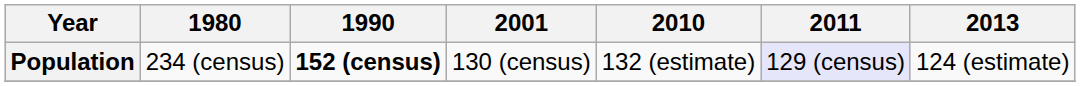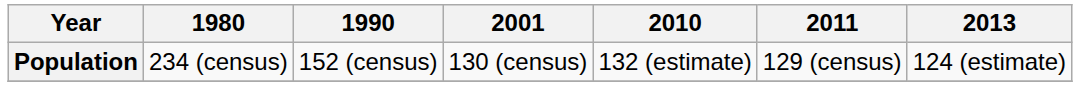Population | 1990: bold -> normal
Population | 2011: lavender background -> no background
